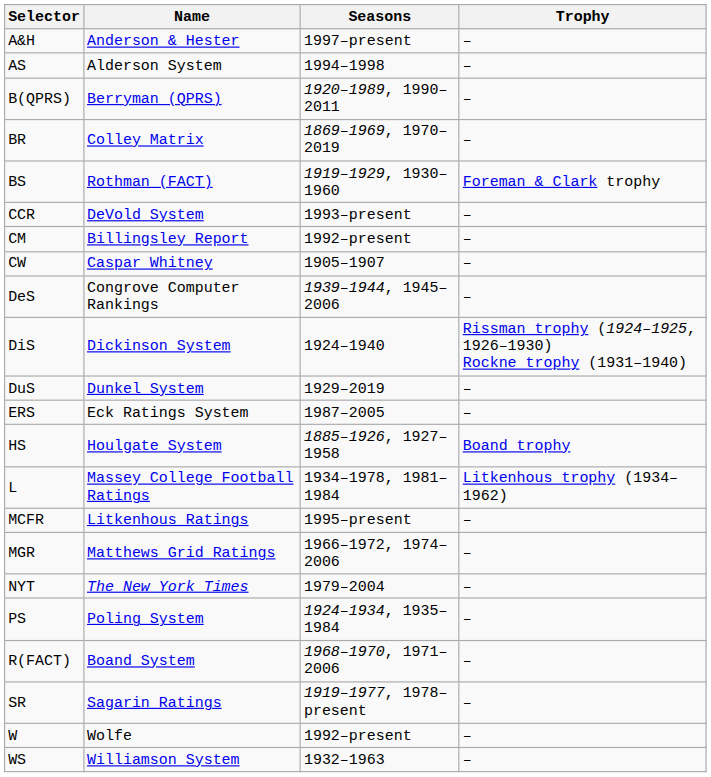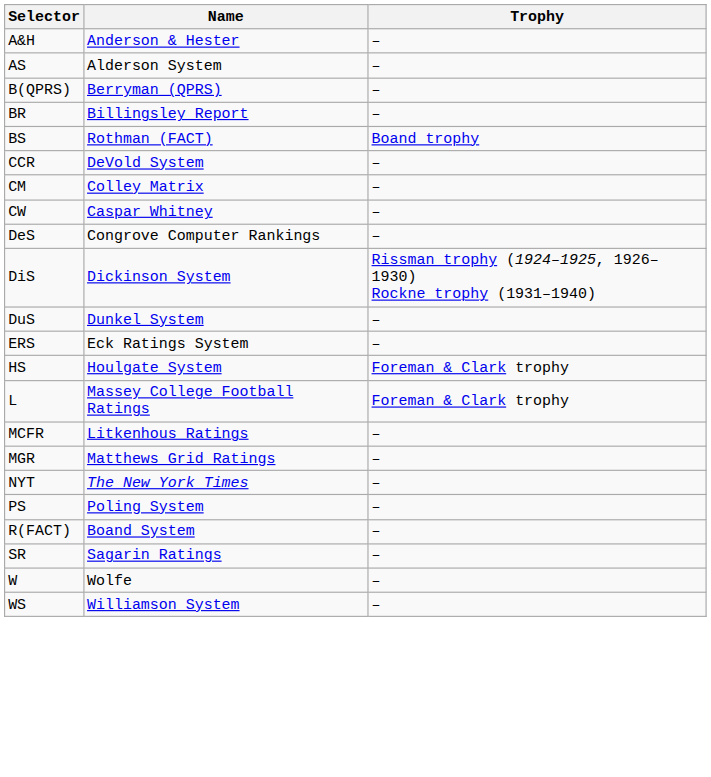- column: Seasons | 1997–present | 1994–1998 | 1920–1989, 1990–2011 | 1869–1969, 1970–2019 | 1919–1929, 1930–1960 | 1993–present | 1992–present | 1905–1907 | 1939–1944, 1945–2006 | 1924–1940 | 1929–2019 | 1987–2005 | 1885–1926, 1927–1958 | 1934–1978, 1981–1984 | 1995–present | 1966–1972, 1974–2006 | 1979–2004 | 1924–1934, 1935–1984 | 1968–1970, 1971–2006 | 1919–1977, 1978–present | 1992–present | 1932–1963
BR | Name: Colley Matrix -> Billingsley Report
BS | Trophy: Foreman & Clark trophy -> Boand trophy
CM | Name: Billingsley Report -> Colley Matrix
HS | Trophy: Boand trophy -> Foreman & Clark trophy
L | Trophy: Litkenhous trophy (1934–1962) -> Foreman & Clark trophy
